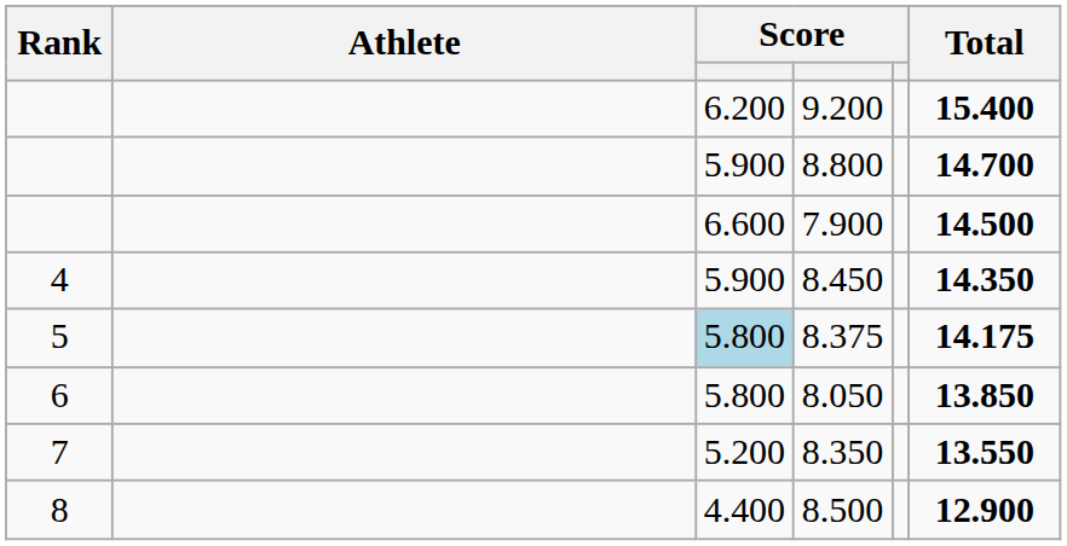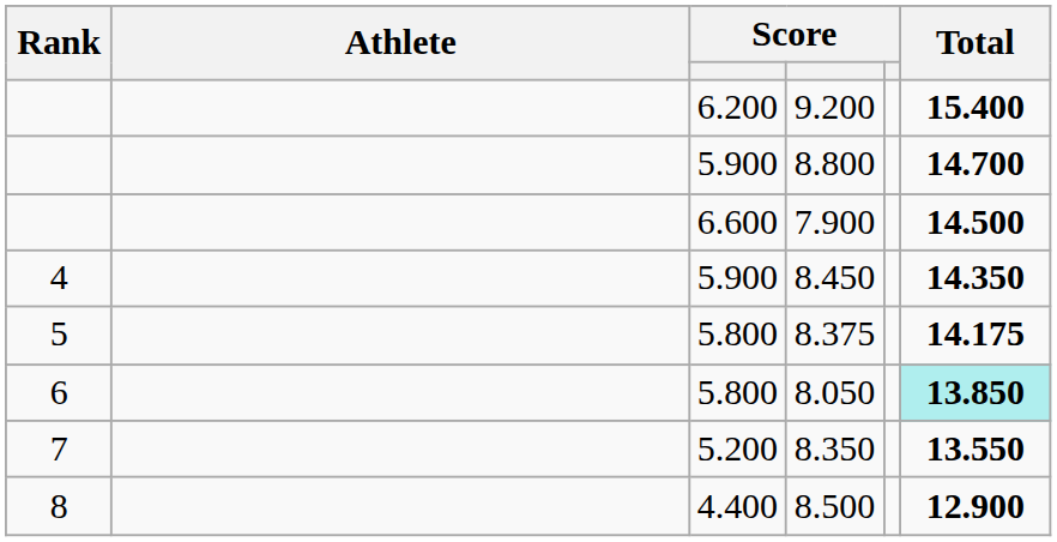8.375 | column 3: lightblue background -> no background
8.050 | Total: no background -> paleturquoise background
